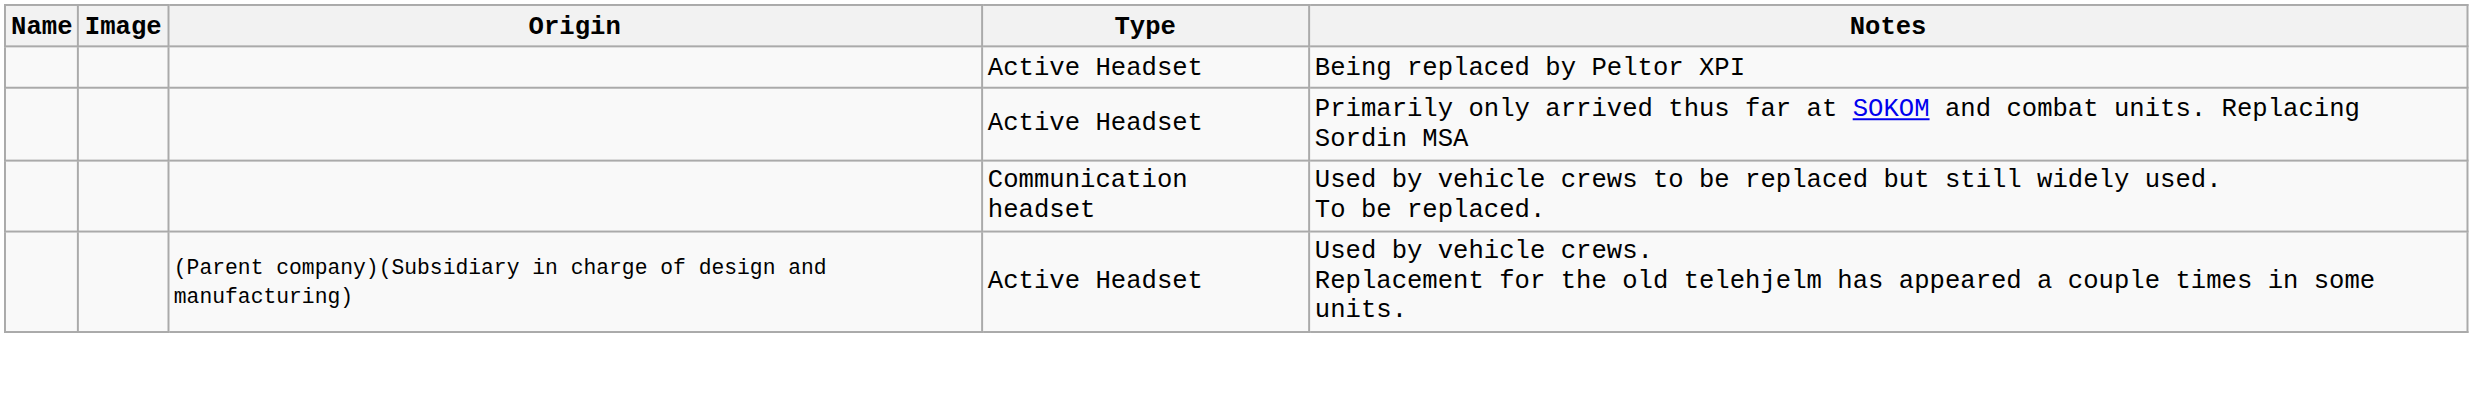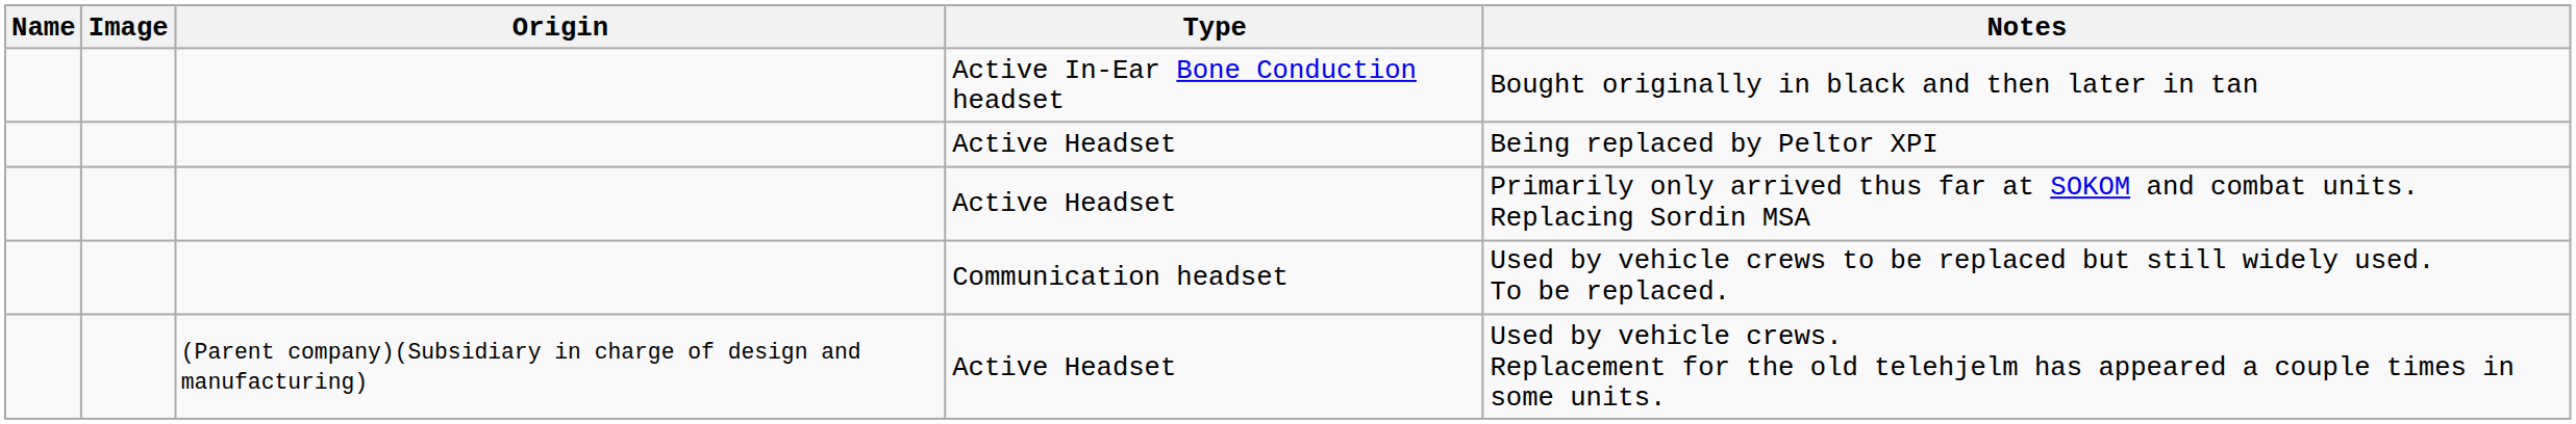+ row: Active In-Ear Bone Conduction headset | Bought originally in black and then later in tan
